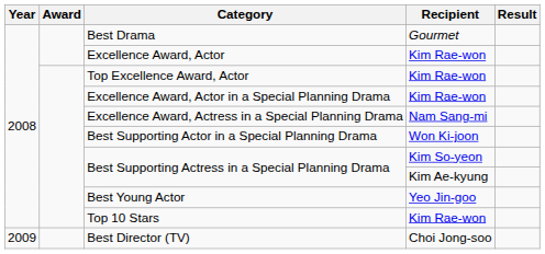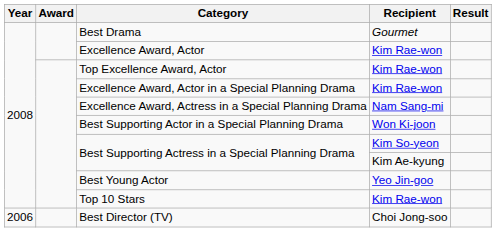Best Director (TV) | Year: 2009 -> 2006
